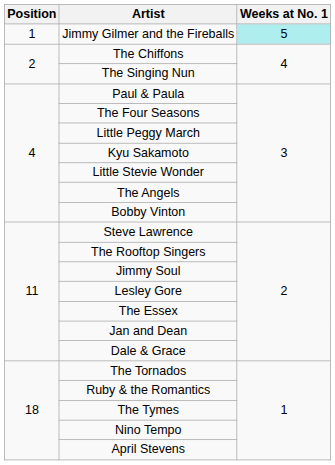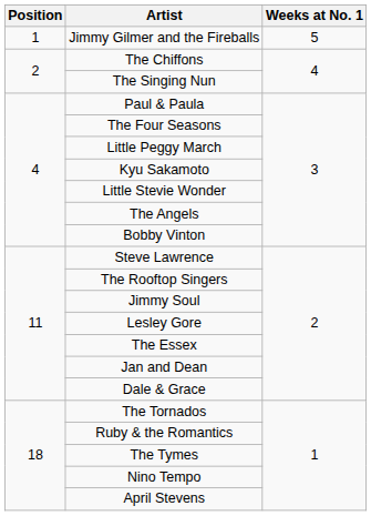Jimmy Gilmer and the Fireballs | Weeks at No. 1: paleturquoise background -> no background
